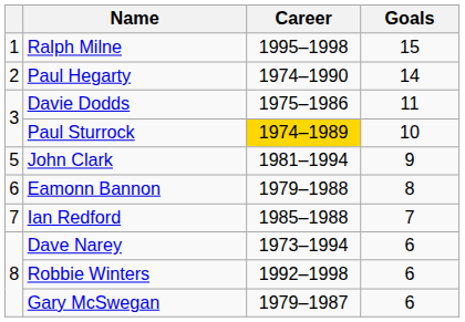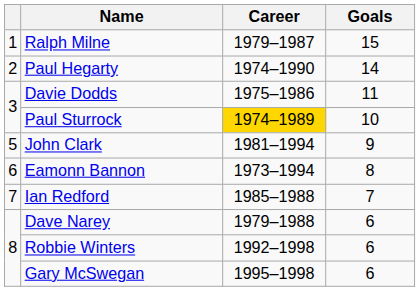Ralph Milne | Career: 1995–1998 -> 1979–1987
Eamonn Bannon | Career: 1979–1988 -> 1973–1994
Dave Narey | Career: 1973–1994 -> 1979–1988
Gary McSwegan | Career: 1979–1987 -> 1995–1998
